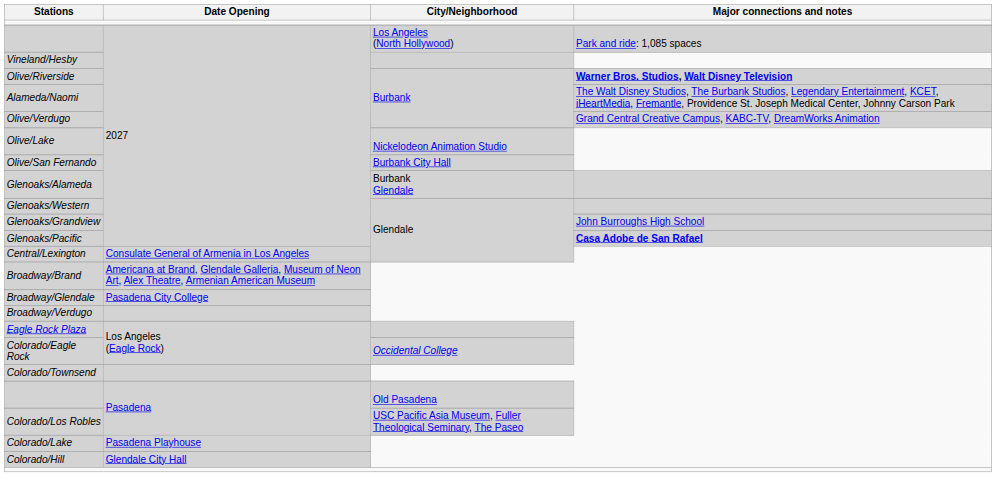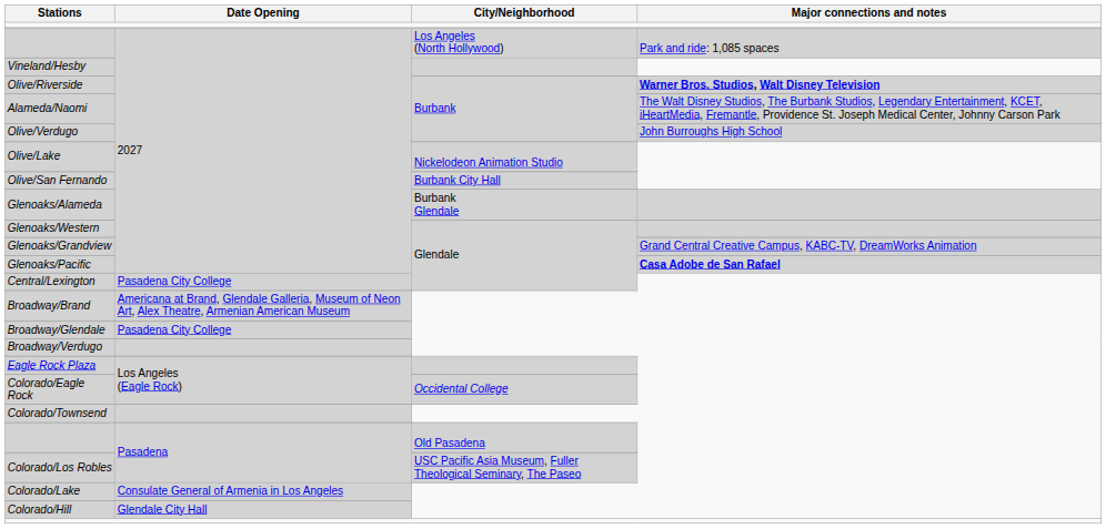Olive/Verdugo | Major connections and notes: Grand Central Creative Campus, KABC-TV, DreamWorks Animation -> John Burroughs High School
Glenoaks/Grandview | Major connections and notes: John Burroughs High School -> Grand Central Creative Campus, KABC-TV, DreamWorks Animation
Central/Lexington | Date Opening: Consulate General of Armenia in Los Angeles -> Pasadena City College
Colorado/Lake | Date Opening: Pasadena Playhouse -> Consulate General of Armenia in Los Angeles
